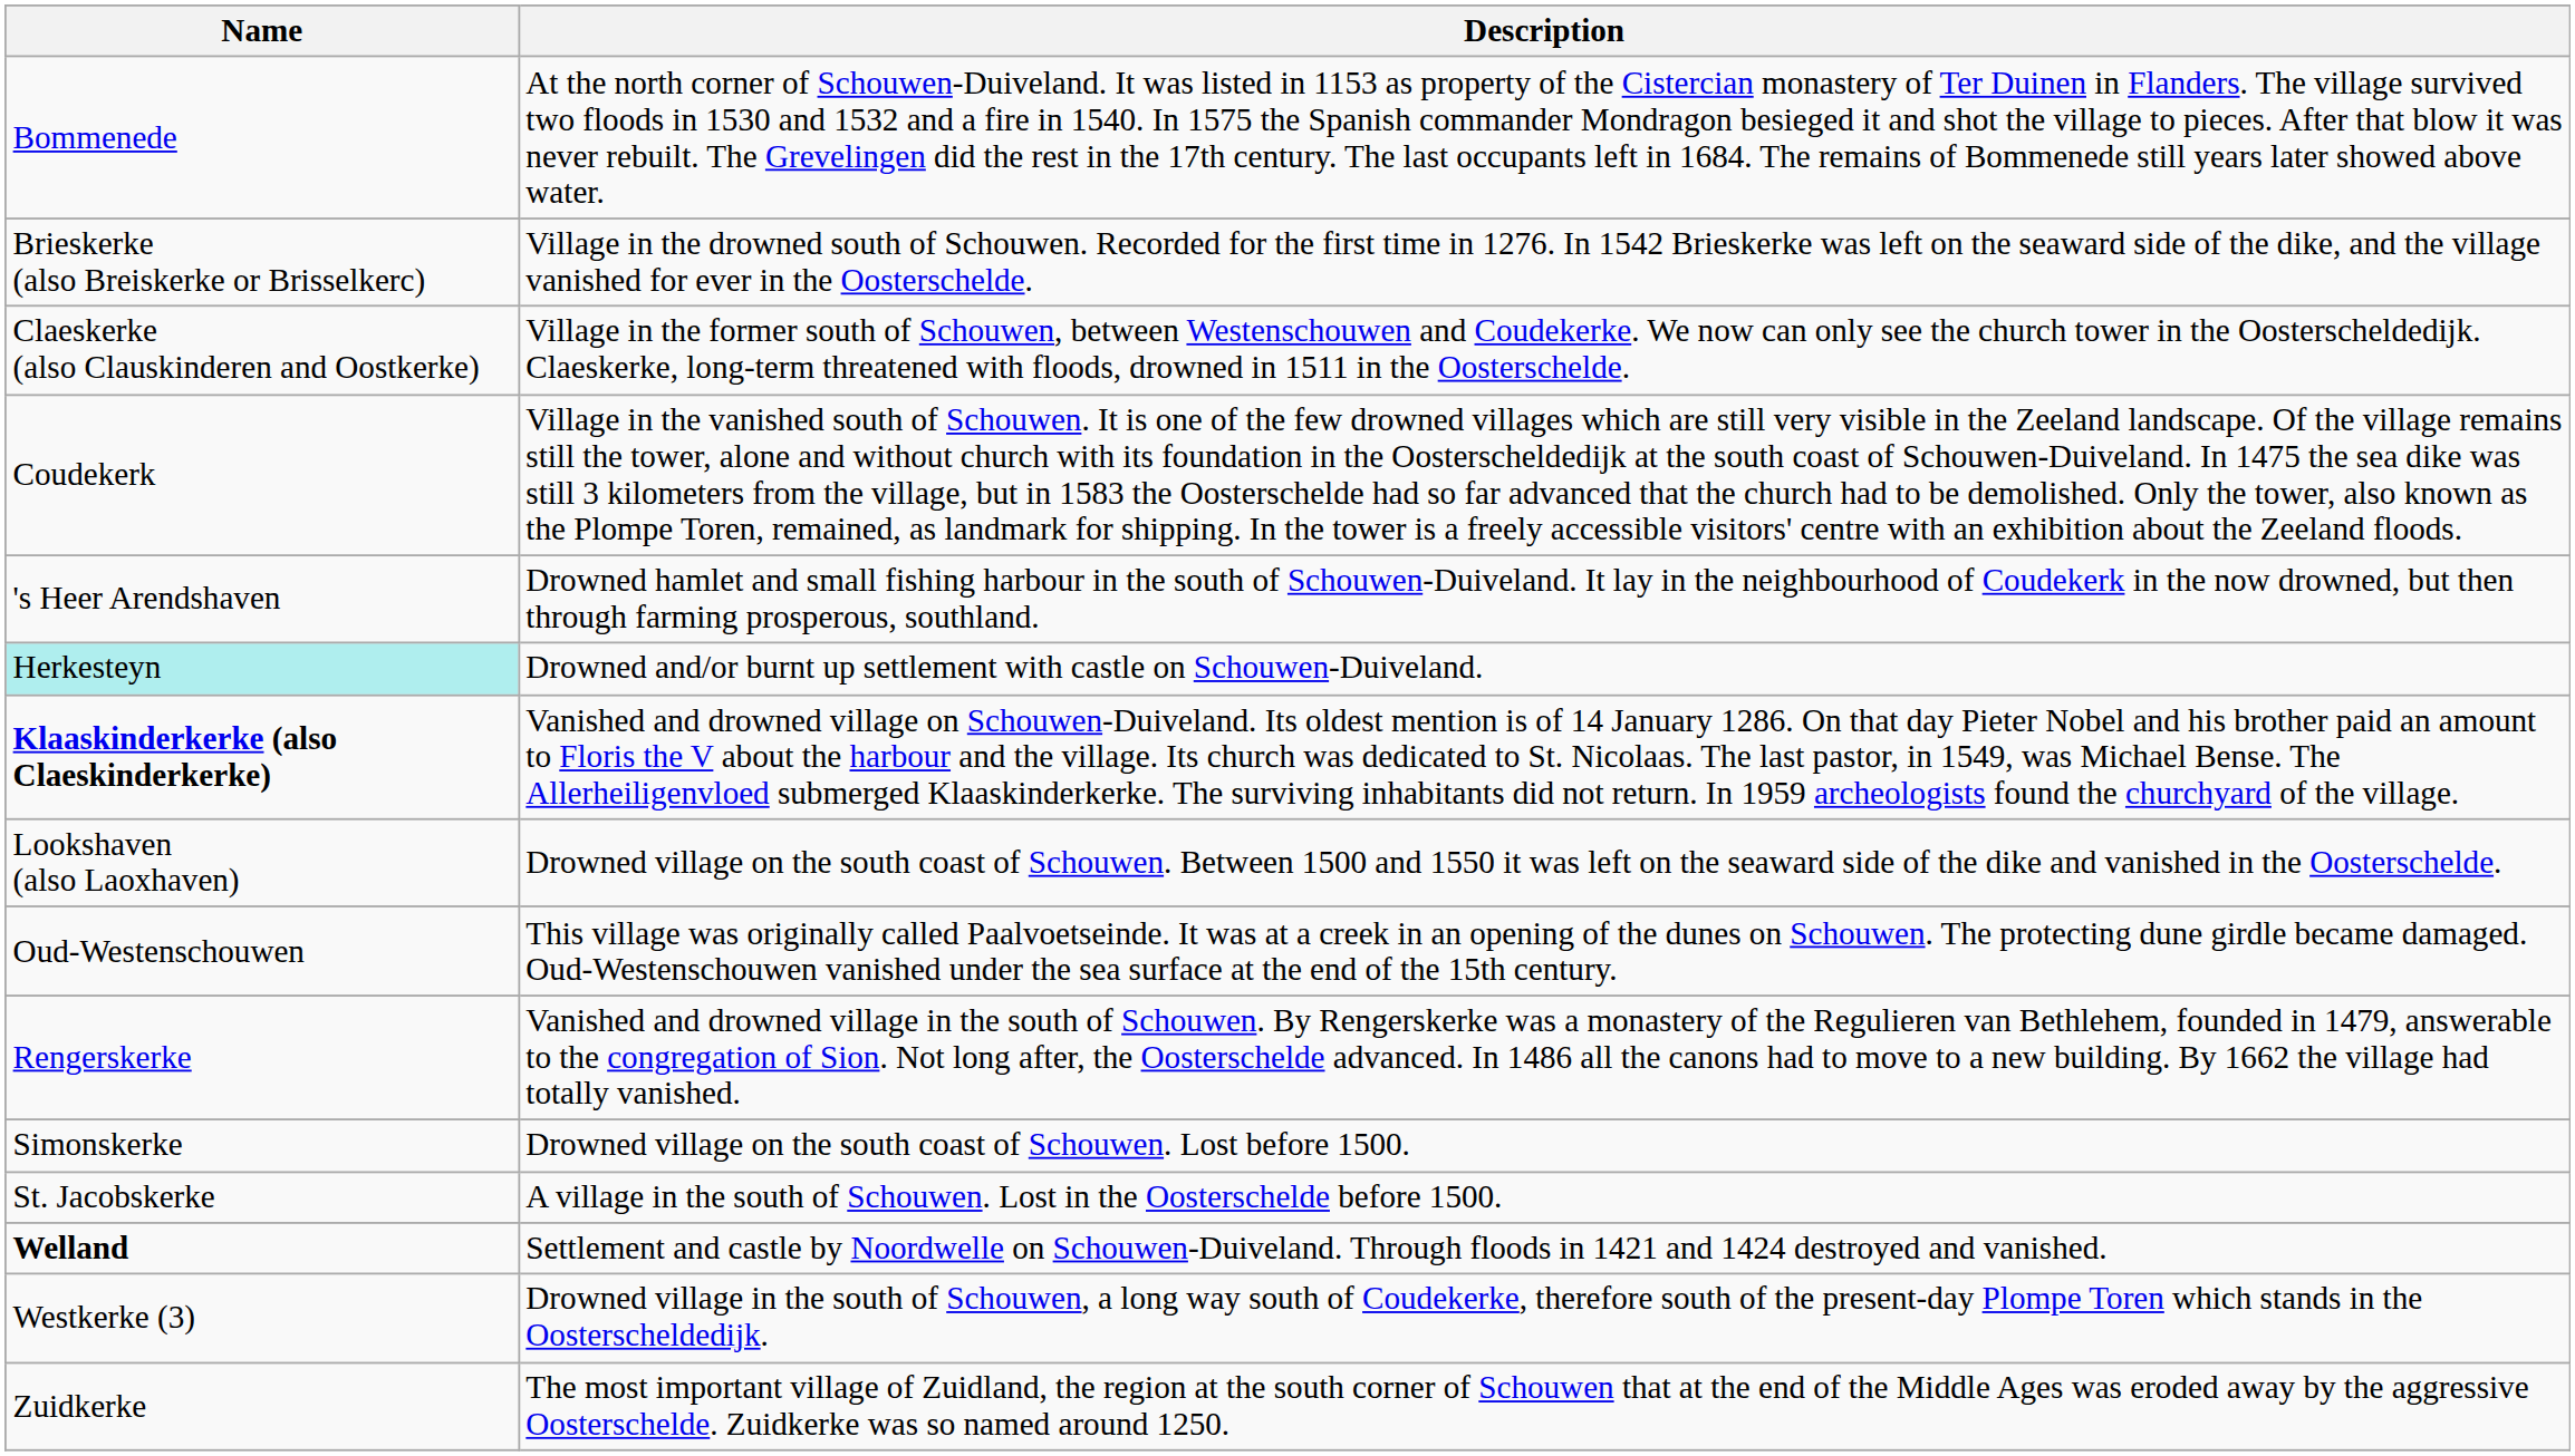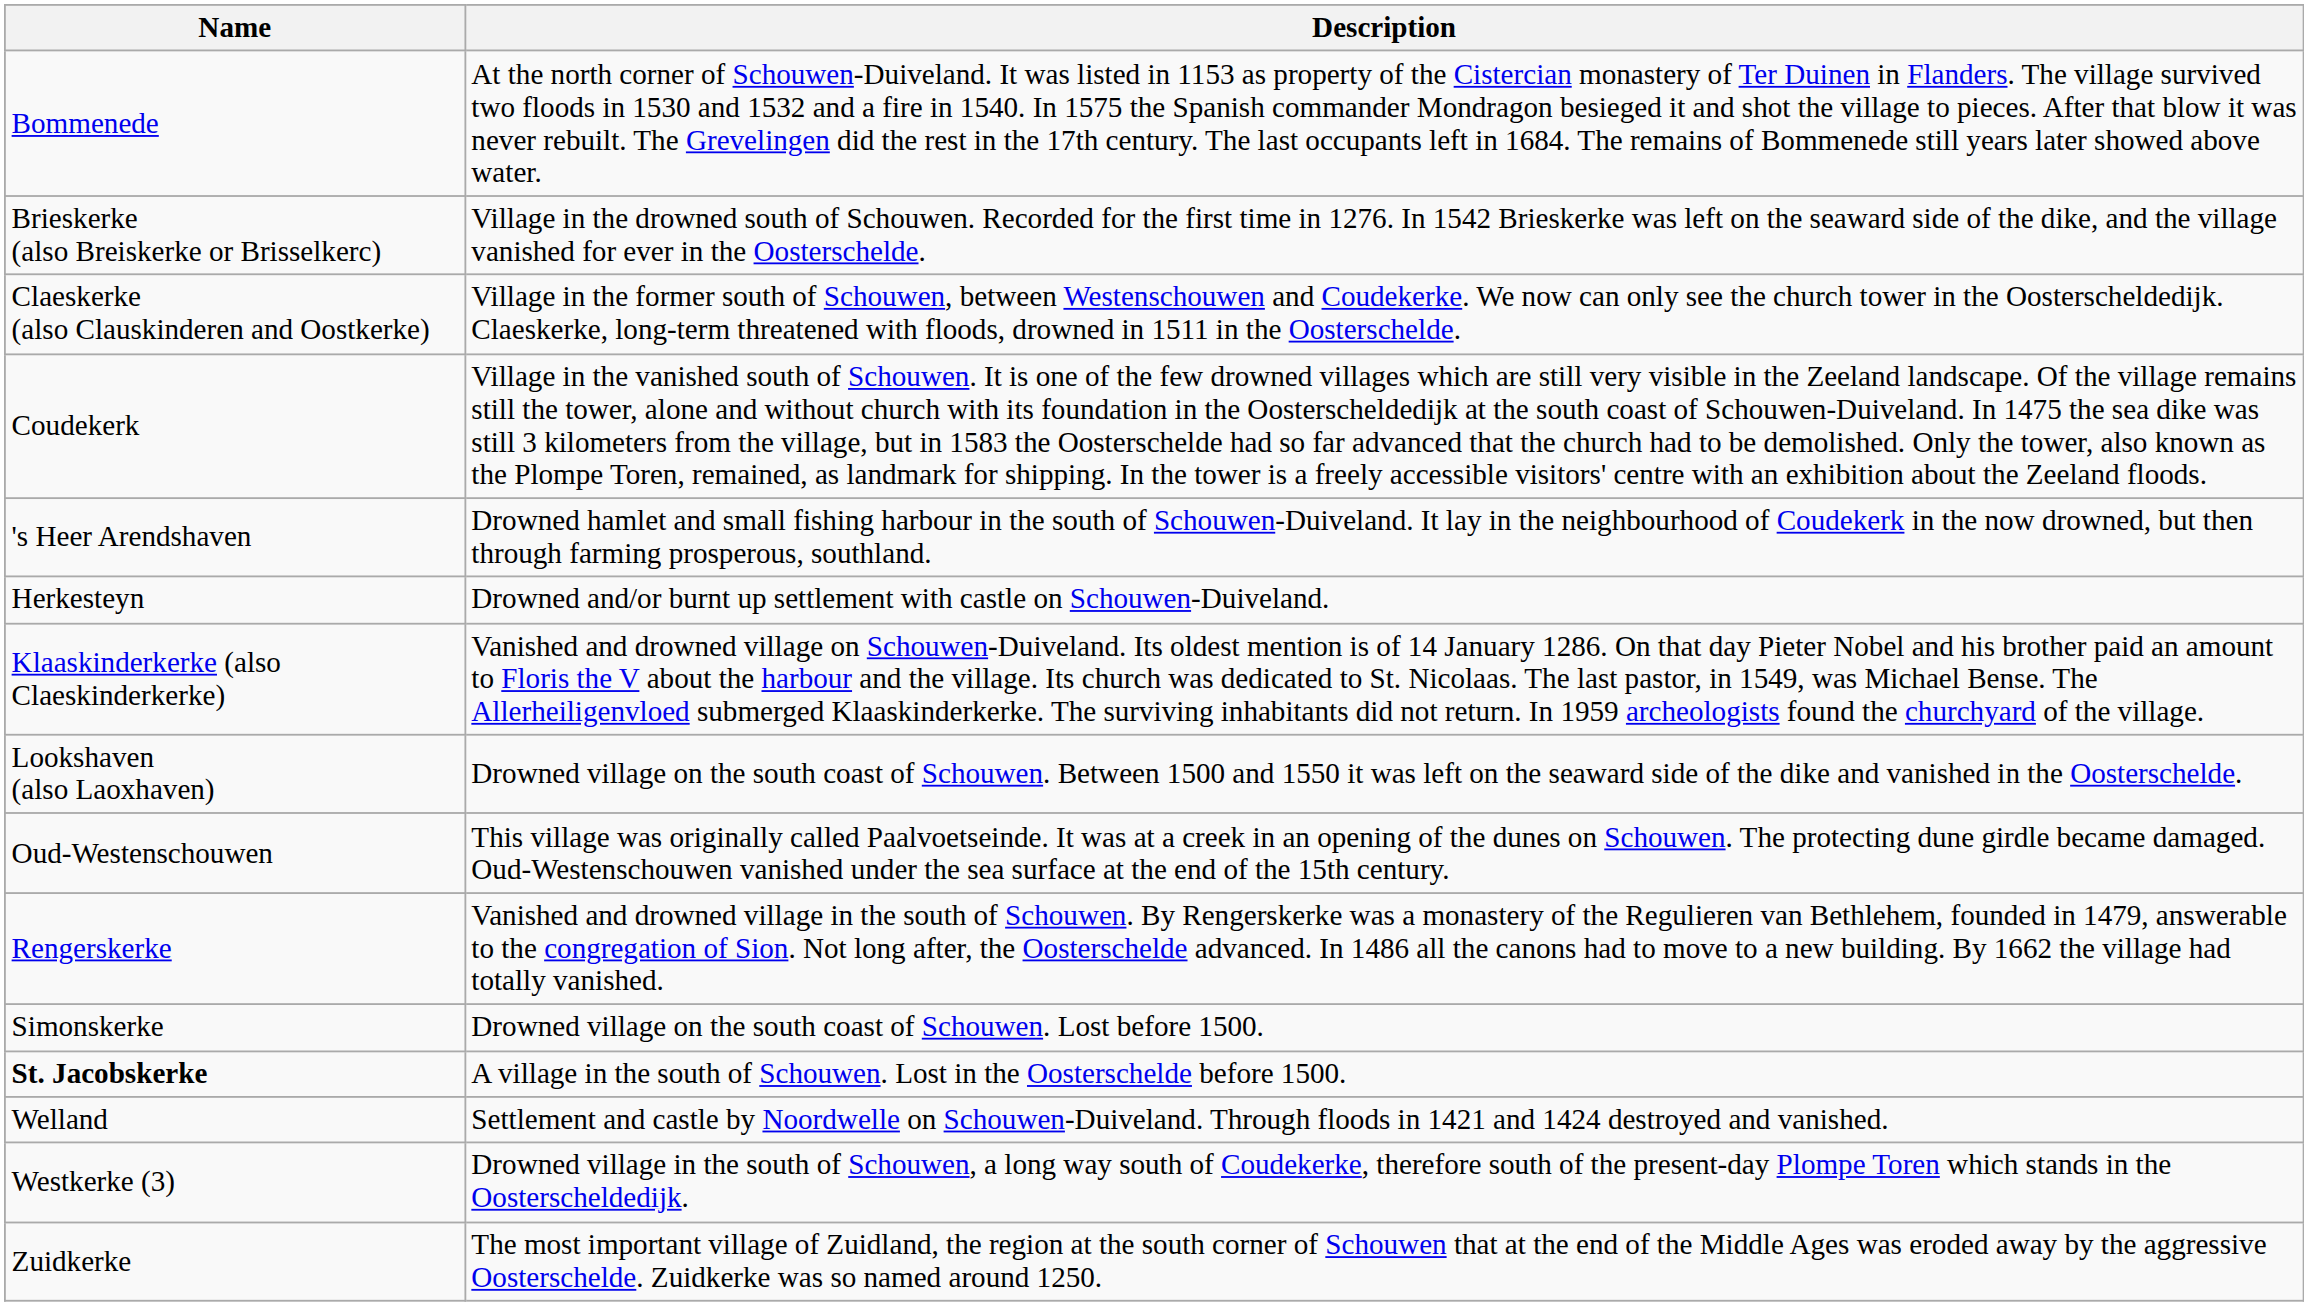Herkesteyn | Name: paleturquoise background -> no background
Klaaskinderkerke (also Claeskinderkerke) | Name: bold -> normal
St. Jacobskerke | Name: normal -> bold
Welland | Name: bold -> normal
